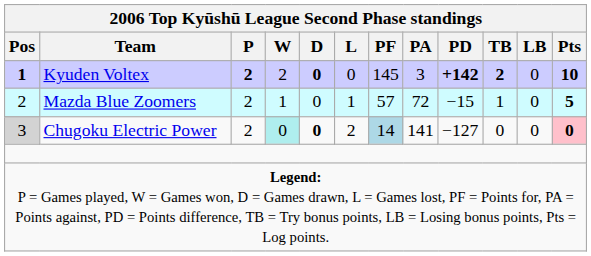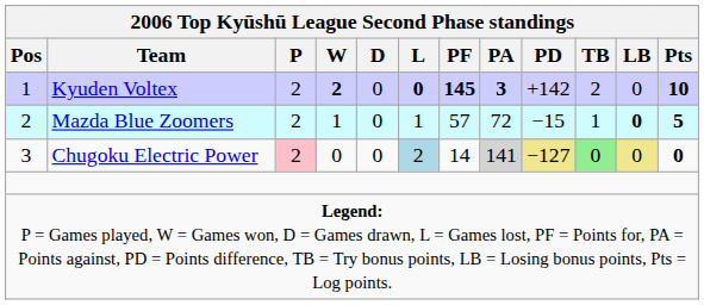Kyuden Voltex | Pos: bold -> normal
Kyuden Voltex | P: bold -> normal
Kyuden Voltex | W: normal -> bold
Kyuden Voltex | D: bold -> normal
Kyuden Voltex | L: normal -> bold
Kyuden Voltex | PF: normal -> bold
Kyuden Voltex | PA: normal -> bold
Kyuden Voltex | PD: bold -> normal
Kyuden Voltex | TB: bold -> normal
Mazda Blue Zoomers | LB: normal -> bold
Chugoku Electric Power | Pos: lightgrey background -> no background
Chugoku Electric Power | P: no background -> pink background
Chugoku Electric Power | W: paleturquoise background -> no background
Chugoku Electric Power | D: bold -> normal
Chugoku Electric Power | L: no background -> lightblue background
Chugoku Electric Power | PF: lightblue background -> no background
Chugoku Electric Power | PA: no background -> lightgrey background
Chugoku Electric Power | PD: no background -> khaki background
Chugoku Electric Power | TB: no background -> lightgreen background
Chugoku Electric Power | LB: no background -> khaki background
Chugoku Electric Power | Pts: pink background -> no background
